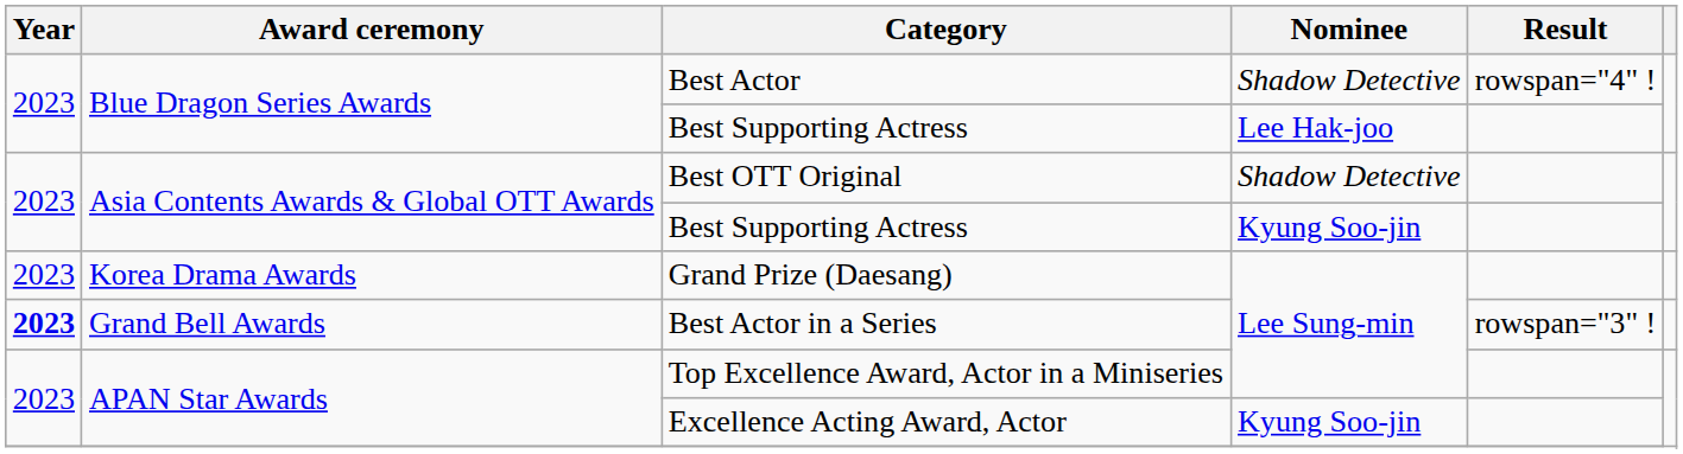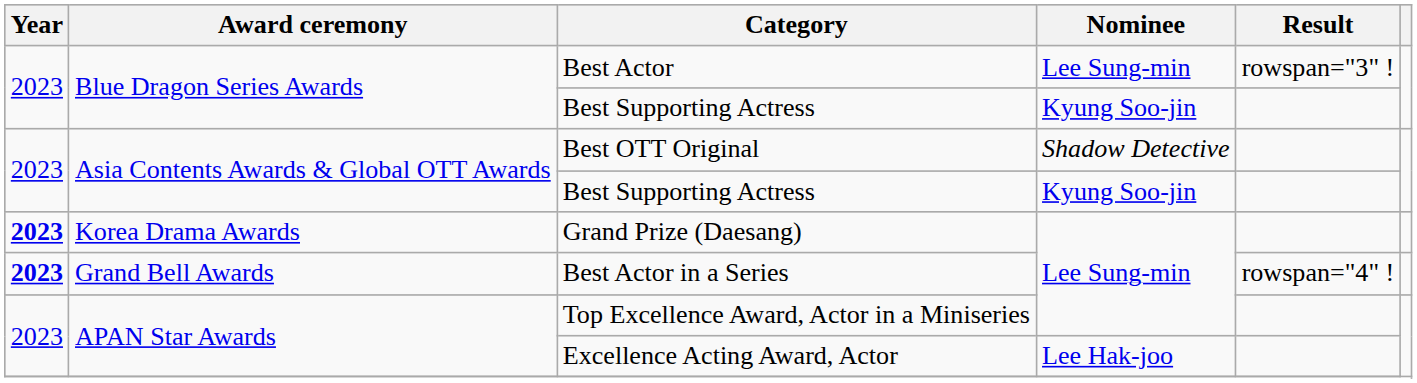Best Actor | Nominee: Shadow Detective -> Lee Sung-min
Best Actor | Result: rowspan="4" ! -> rowspan="3" !
Blue Dragon Series Awards / Best Supporting Actress | Nominee: Lee Hak-joo -> Kyung Soo-jin
Grand Prize (Daesang) | Year: normal -> bold
Best Actor in a Series | Result: rowspan="3" ! -> rowspan="4" !
Excellence Acting Award, Actor | Nominee: Kyung Soo-jin -> Lee Hak-joo
